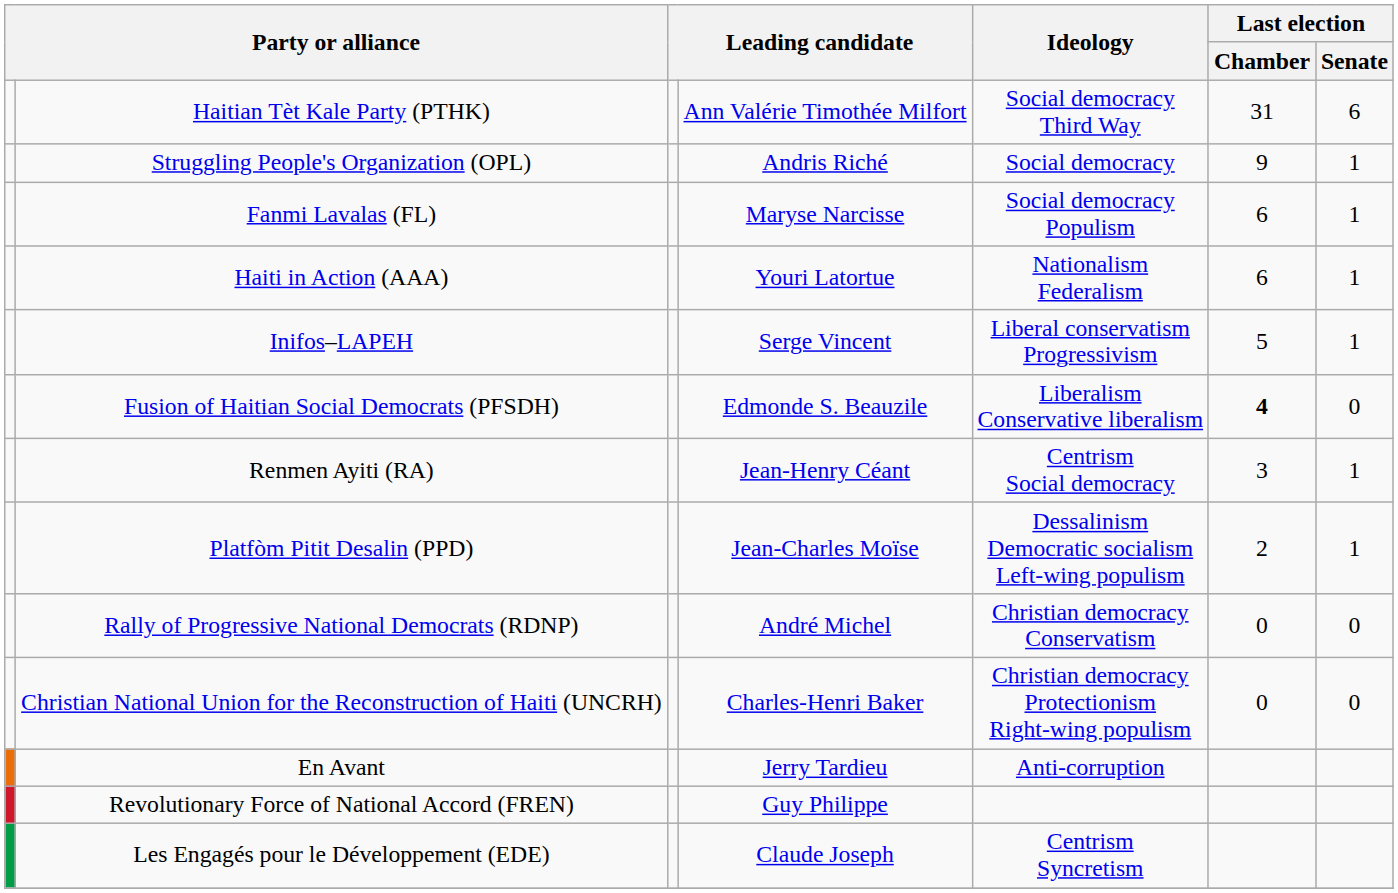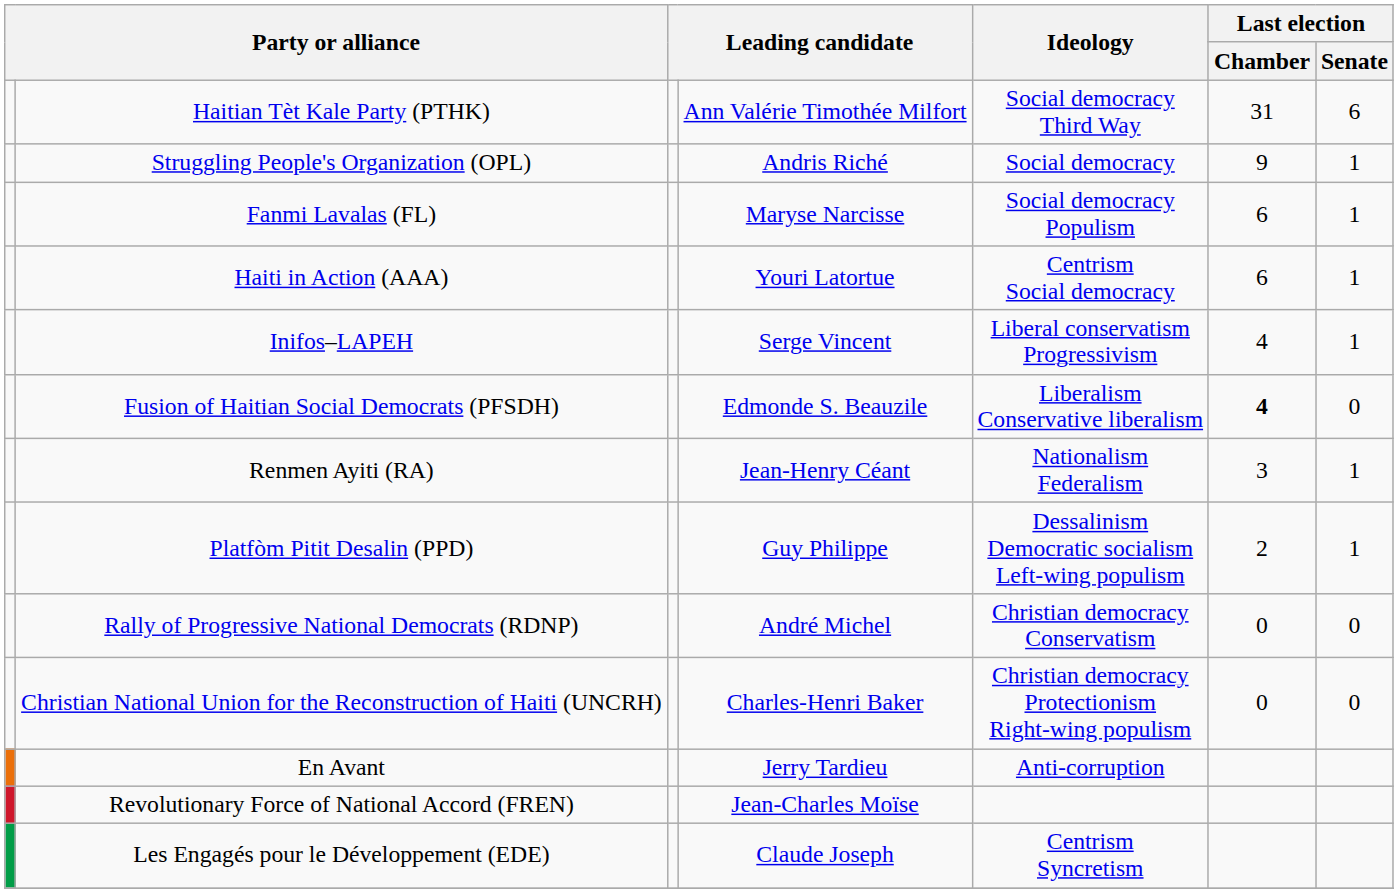Haiti in Action (AAA) | Ideology: Nationalism Federalism -> Centrism Social democracy
Inifos–LAPEH | Last election / Chamber: 5 -> 4
Renmen Ayiti (RA) | Ideology: Centrism Social democracy -> Nationalism Federalism
Platfòm Pitit Desalin (PPD) | column 4: Jean-Charles Moïse -> Guy Philippe
Revolutionary Force of National Accord (FREN) | column 4: Guy Philippe -> Jean-Charles Moïse
